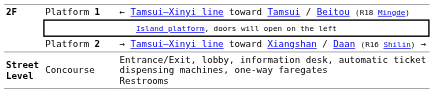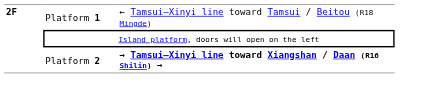Platform 2 | column 3: normal -> bold
- row: Street Level | Concourse | Entrance/Exit, lobby, information desk, automatic ticket dispensing machines, one-way faregates Restrooms
